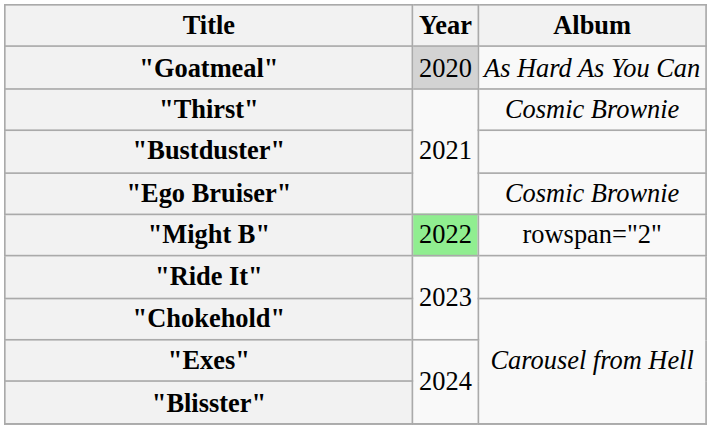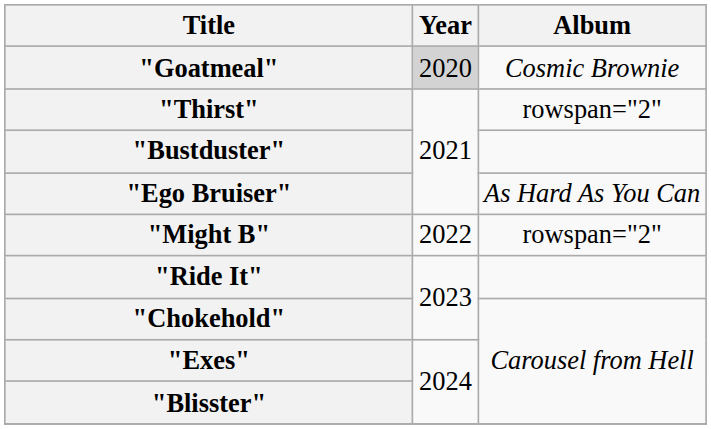"Goatmeal" | Album: As Hard As You Can -> Cosmic Brownie
"Thirst" | Album: Cosmic Brownie -> rowspan="2"
"Ego Bruiser" | Album: Cosmic Brownie -> As Hard As You Can
"Might B" | Year: lightgreen background -> no background
